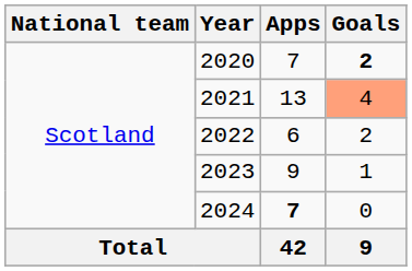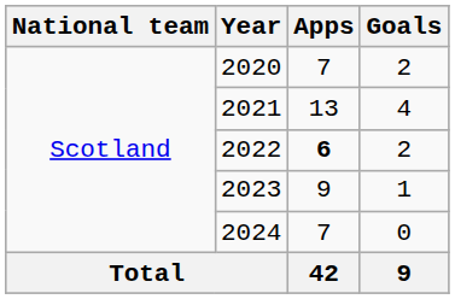2020 | Goals: bold -> normal
2021 | Goals: lightsalmon background -> no background
2022 | Apps: normal -> bold
2024 | Apps: bold -> normal
